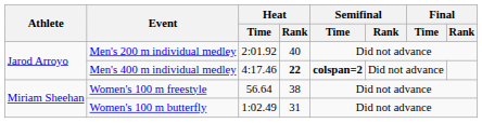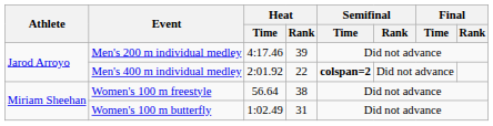Men's 200 m individual medley | Heat / Time: 2:01.92 -> 4:17.46
Men's 200 m individual medley | Heat / Rank: 40 -> 39
Men's 400 m individual medley | Heat / Time: 4:17.46 -> 2:01.92
Men's 400 m individual medley | Heat / Rank: bold -> normal
